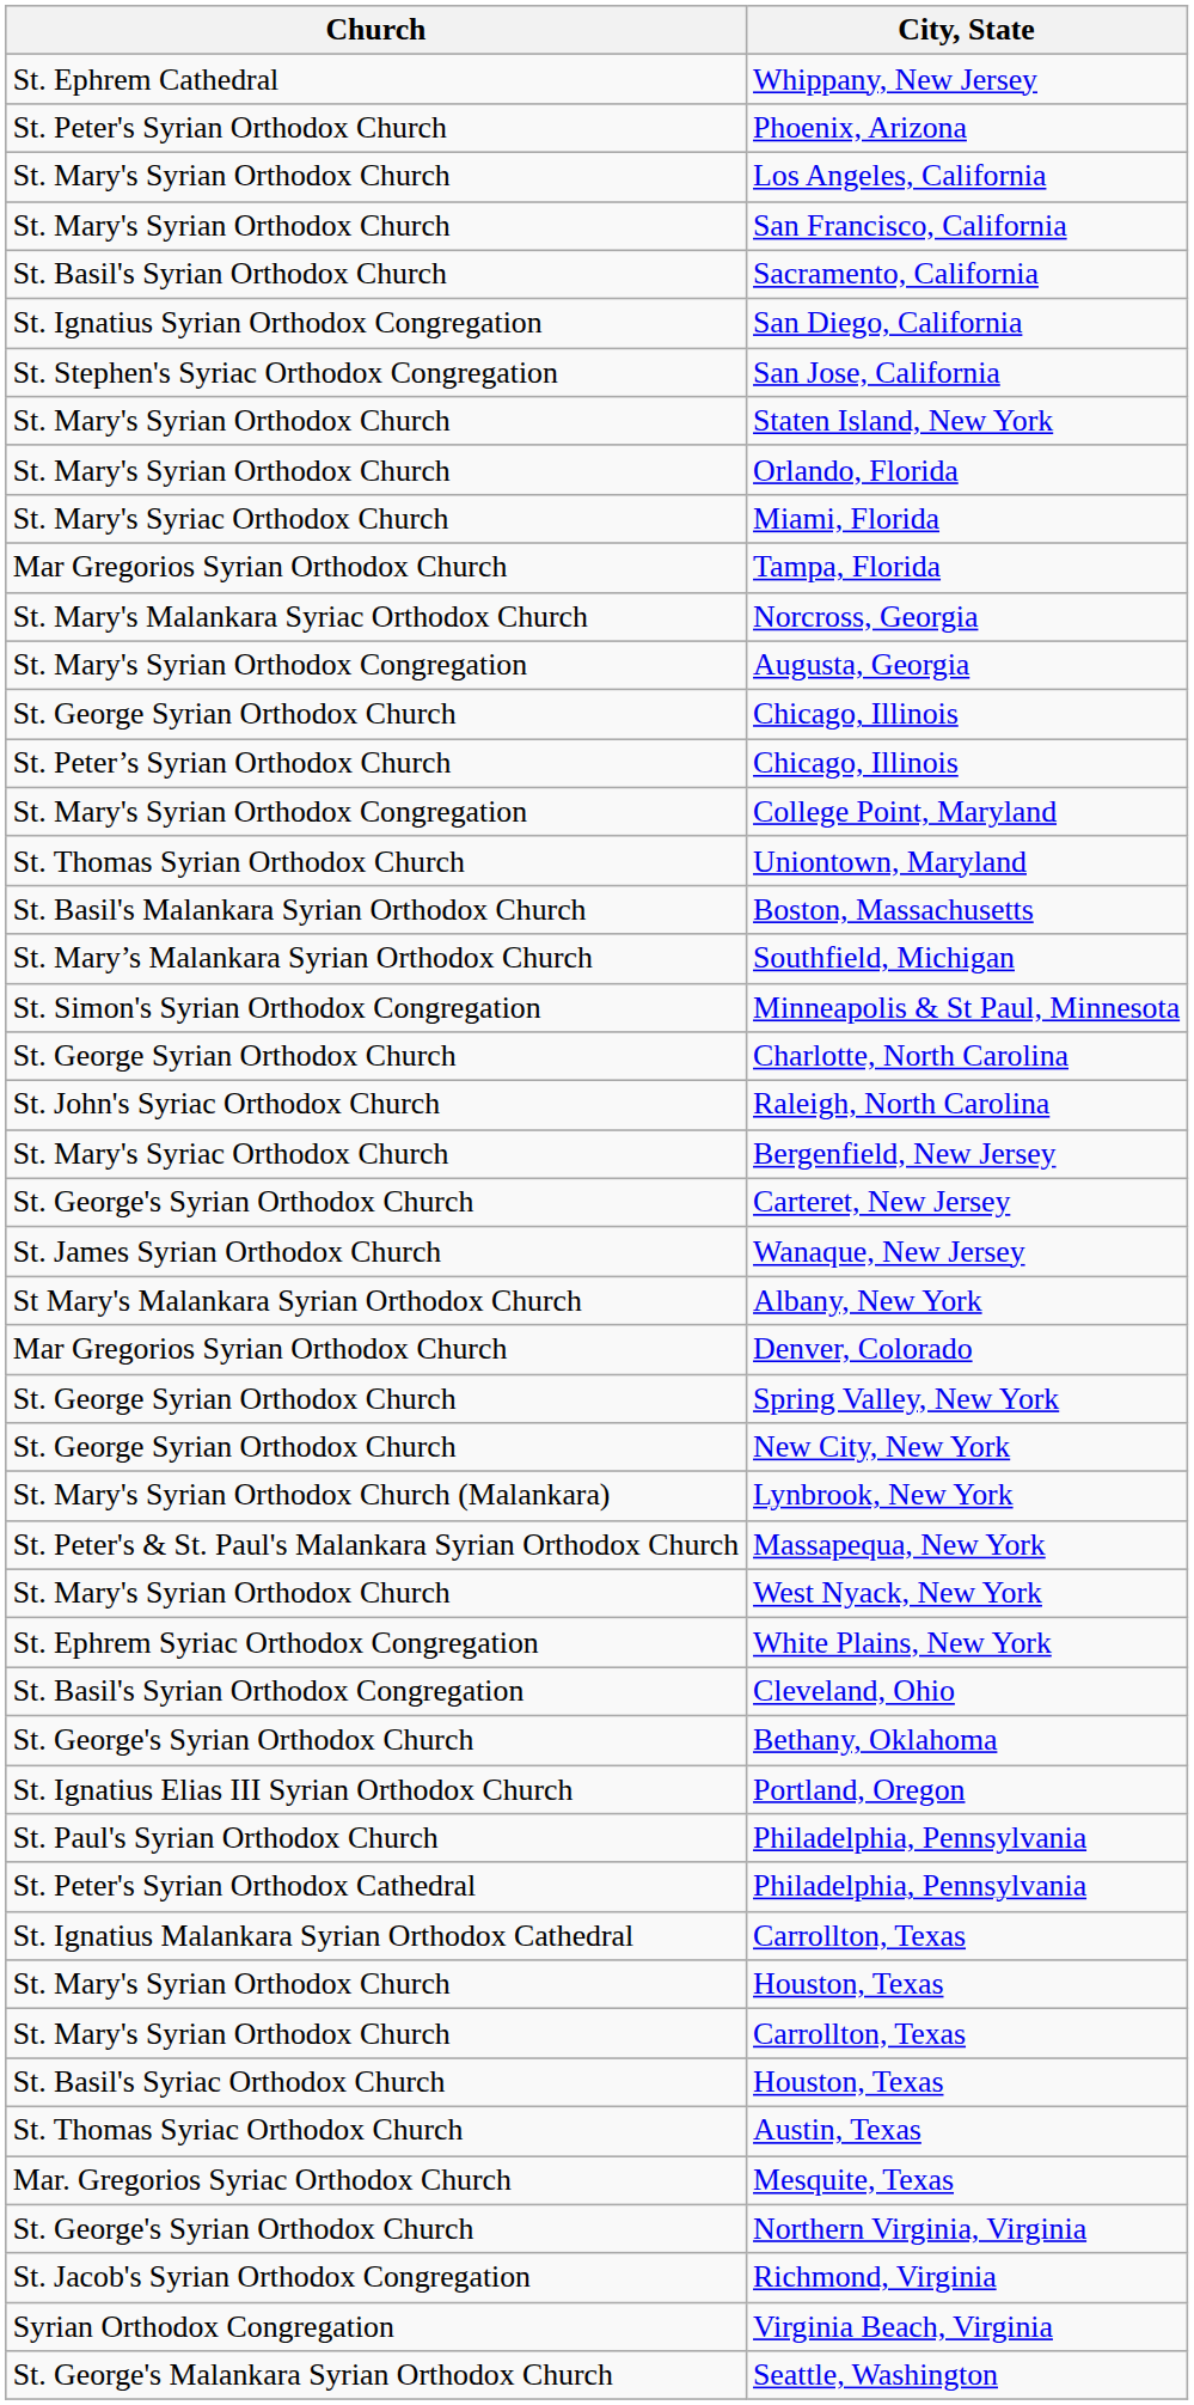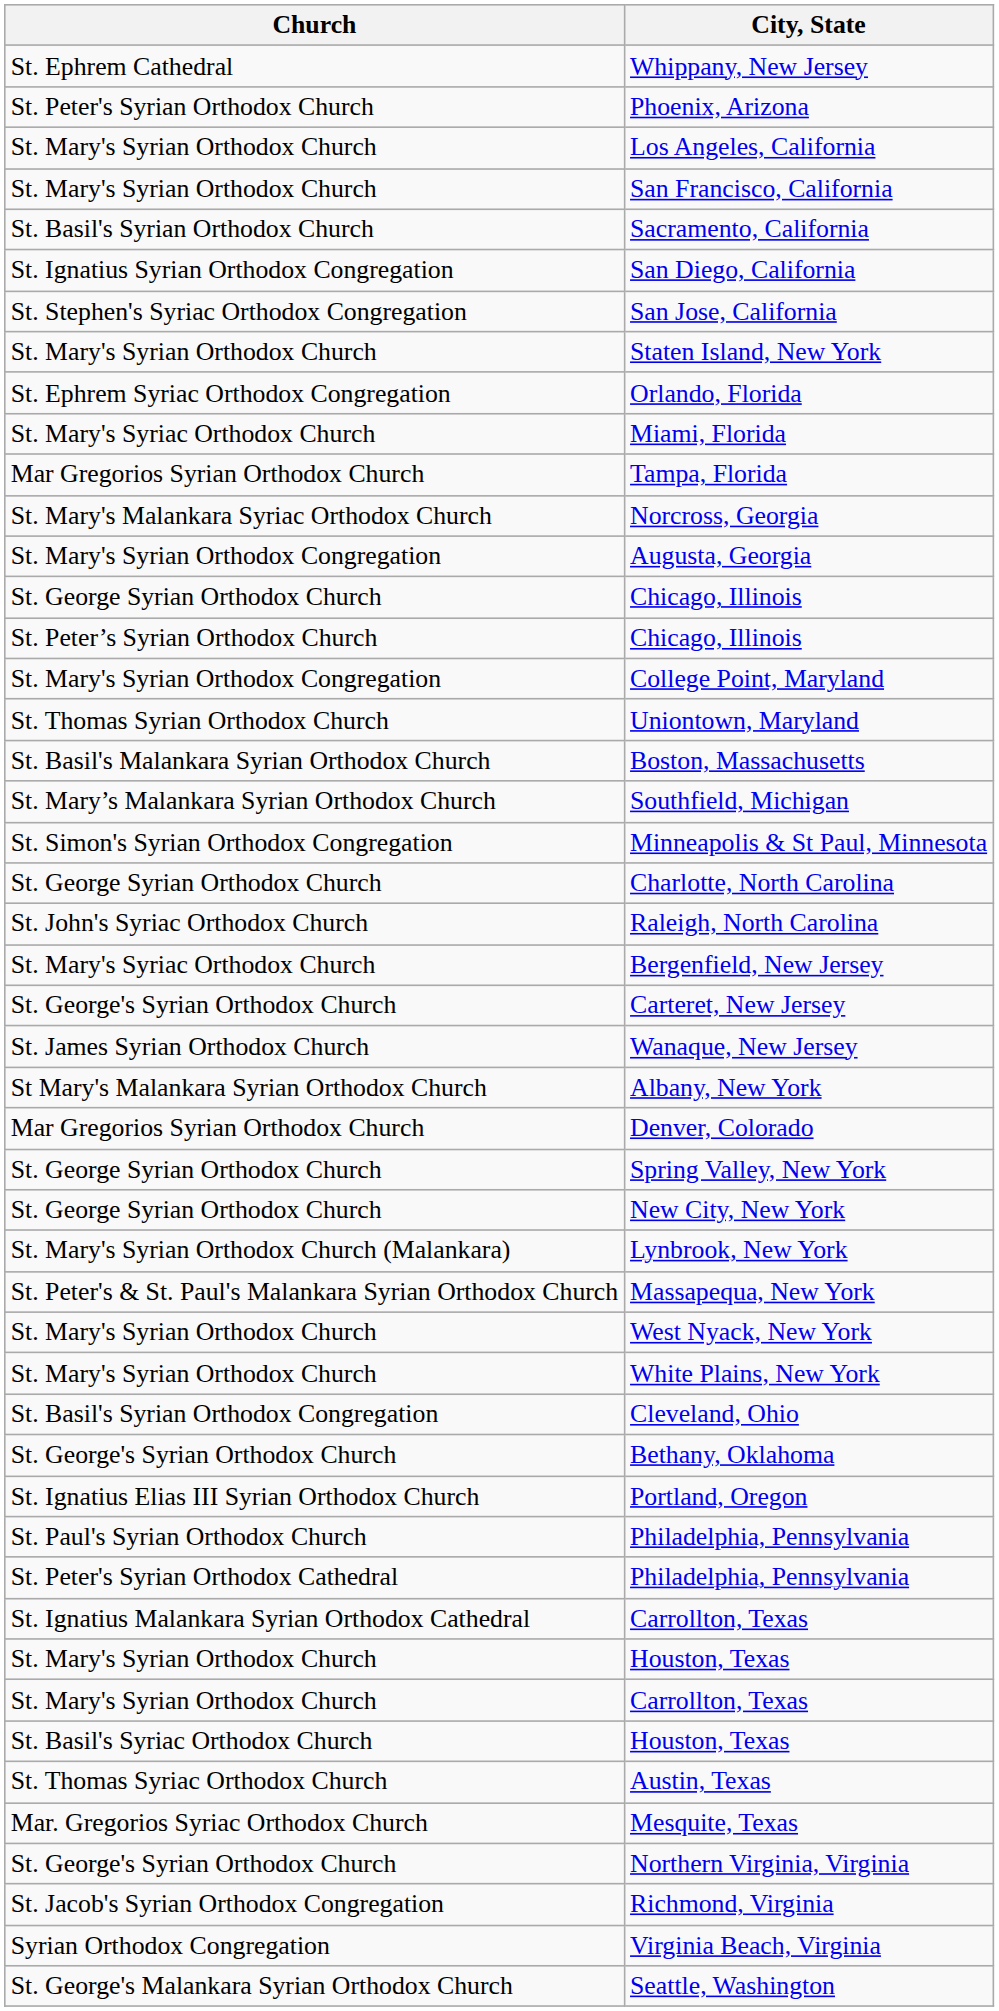row 10 | Church: St. Mary's Syrian Orthodox Church -> St. Ephrem Syriac Orthodox Congregation
row 34 | Church: St. Ephrem Syriac Orthodox Congregation -> St. Mary's Syrian Orthodox Church
